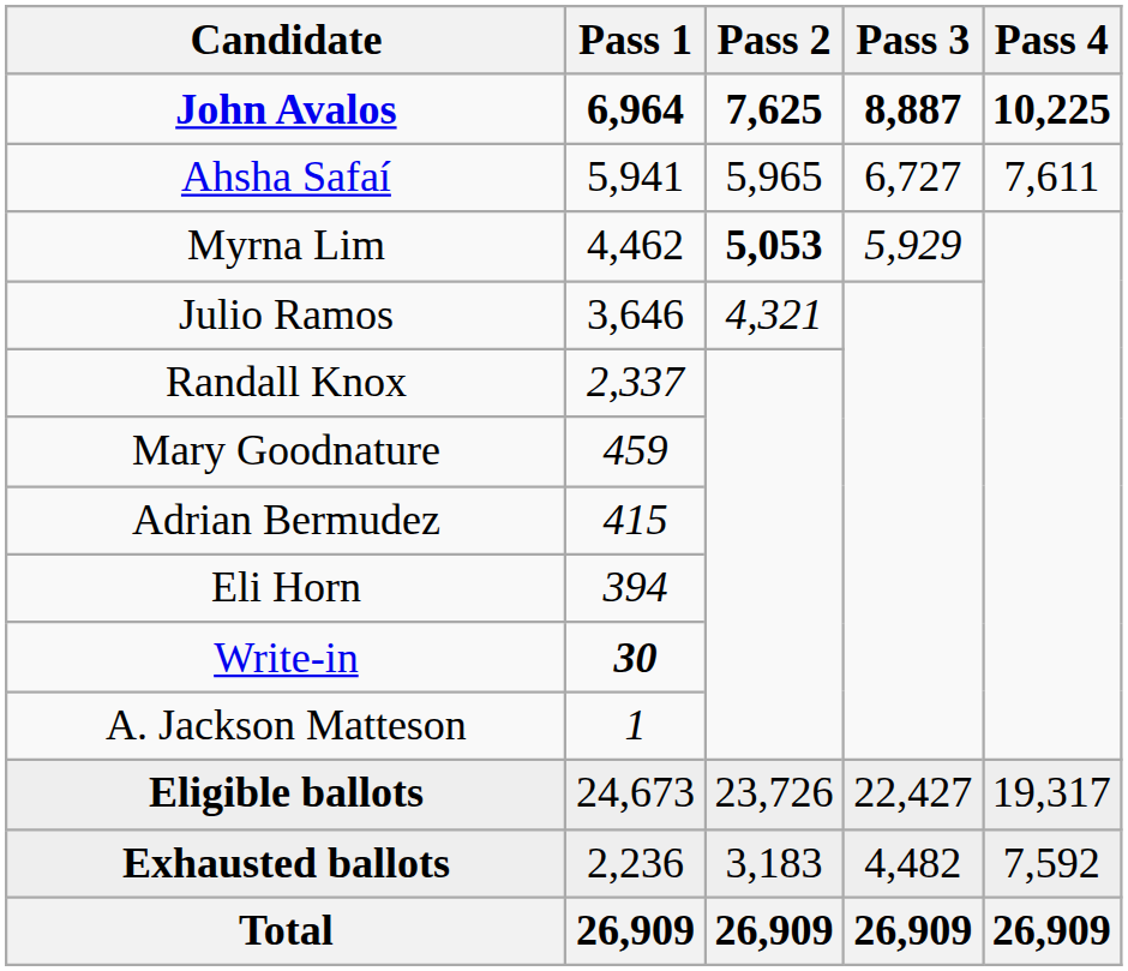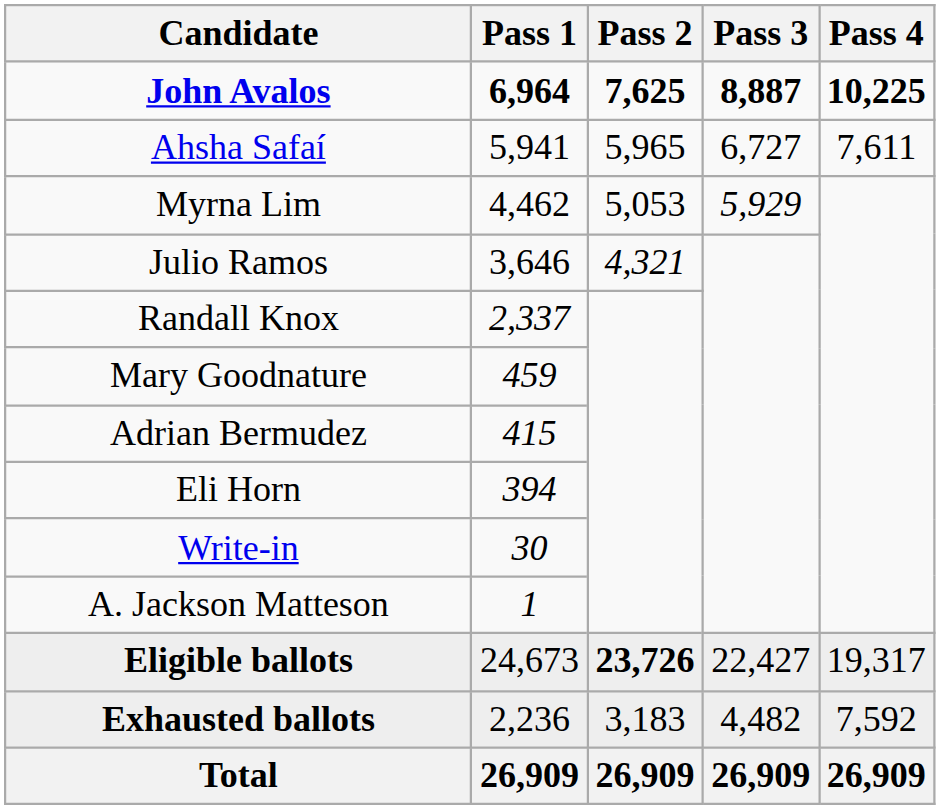Myrna Lim | Pass 2: bold -> normal
Write-in | Pass 1: bold -> normal
Eligible ballots | Pass 2: normal -> bold
